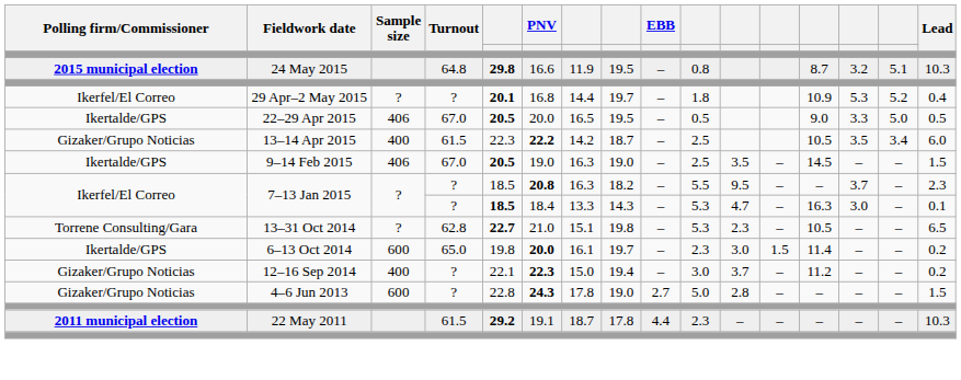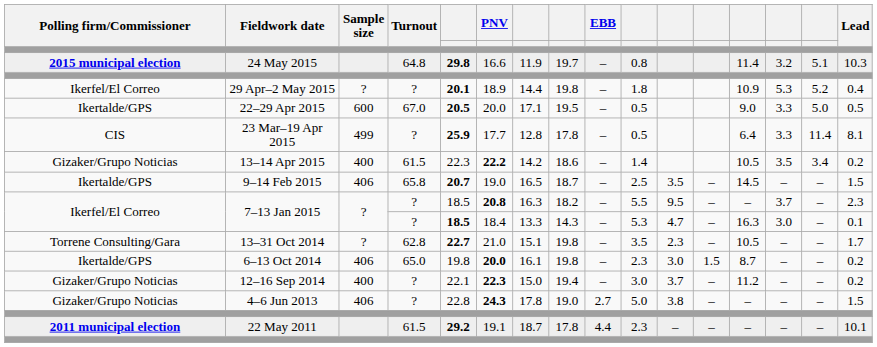24 May 2015 | column 8: 19.5 -> 19.7
24 May 2015 | column 13: 8.7 -> 11.4
29 Apr–2 May 2015 | PNV: 16.8 -> 18.9
29 Apr–2 May 2015 | column 8: 19.7 -> 19.8
22–29 Apr 2015 | Sample size: 406 -> 600
22–29 Apr 2015 | column 7: 16.5 -> 17.1
+ row: CIS | 23 Mar–19 Apr 2015 | 499 | ? | 25.9 | 17.7 | 12.8 | 17.8 | – | 0.5 | 6.4 | 3.3 | 11.4 | 8.1
13–14 Apr 2015 | column 8: 18.7 -> 18.6
13–14 Apr 2015 | column 10: 2.5 -> 1.4
13–14 Apr 2015 | Lead: 6.0 -> 0.2
9–14 Feb 2015 | Turnout: 67.0 -> 65.8
9–14 Feb 2015 | column 5: 20.5 -> 20.7
9–14 Feb 2015 | column 7: 16.3 -> 16.5
9–14 Feb 2015 | column 8: 19.0 -> 18.7
13–31 Oct 2014 | column 10: 5.3 -> 3.5
13–31 Oct 2014 | Lead: 6.5 -> 1.7
6–13 Oct 2014 | Sample size: 600 -> 406
6–13 Oct 2014 | column 8: 19.7 -> 19.8
6–13 Oct 2014 | column 13: 11.4 -> 8.7
4–6 Jun 2013 | Sample size: 600 -> 406
4–6 Jun 2013 | column 11: 2.8 -> 3.8
22 May 2011 | Lead: 10.3 -> 10.1
